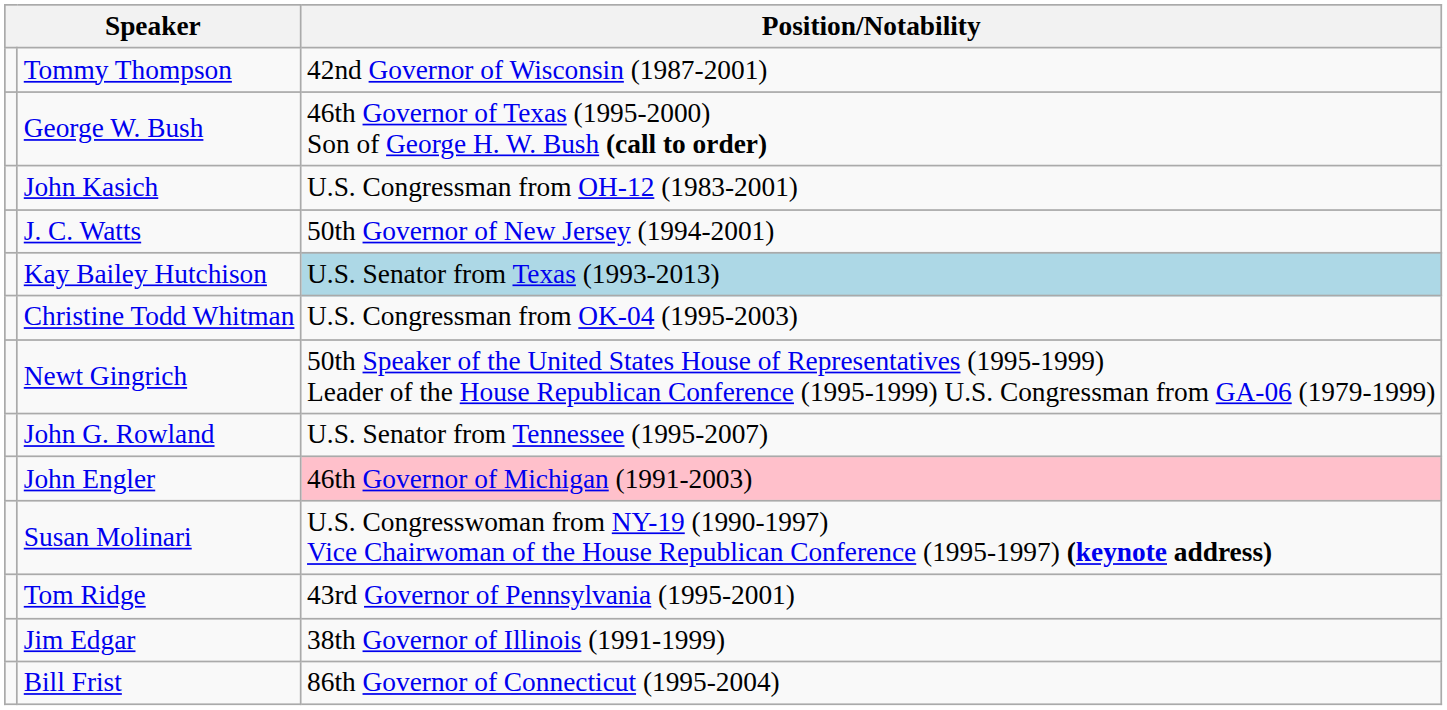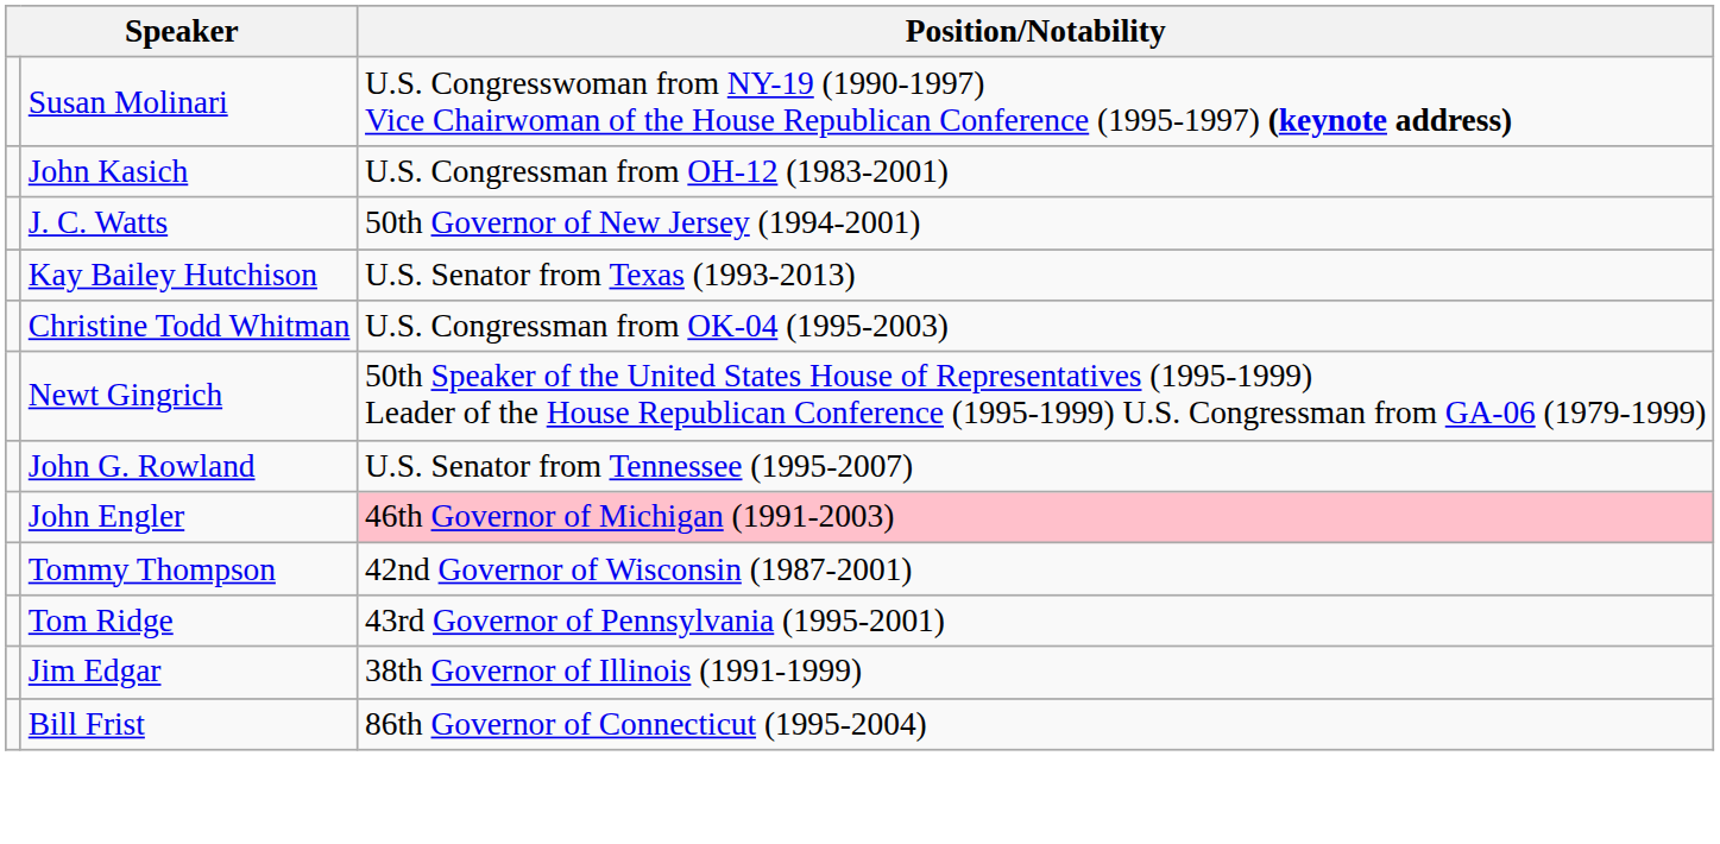rows swapped: Susan Molinari <-> Tommy Thompson
- row: George W. Bush | 46th Governor of Texas (1995-2000) Son of George H. W. Bush (call to order)
Kay Bailey Hutchison | Position/Notability: lightblue background -> no background
